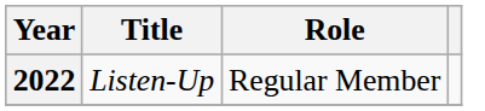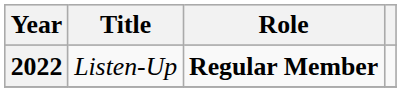2022 | Role: normal -> bold
